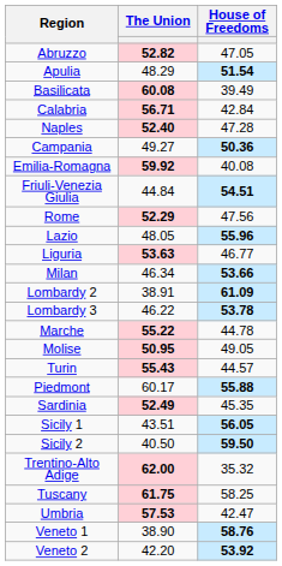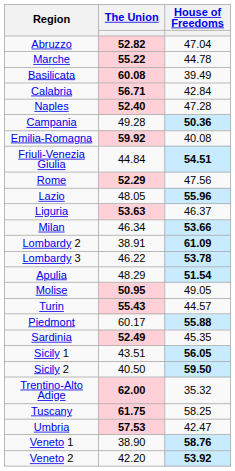Abruzzo | House of Freedoms: 47.05 -> 47.04
rows swapped: Apulia <-> Marche
Campania | The Union: 49.27 -> 49.28
Liguria | House of Freedoms: 46.77 -> 46.37
